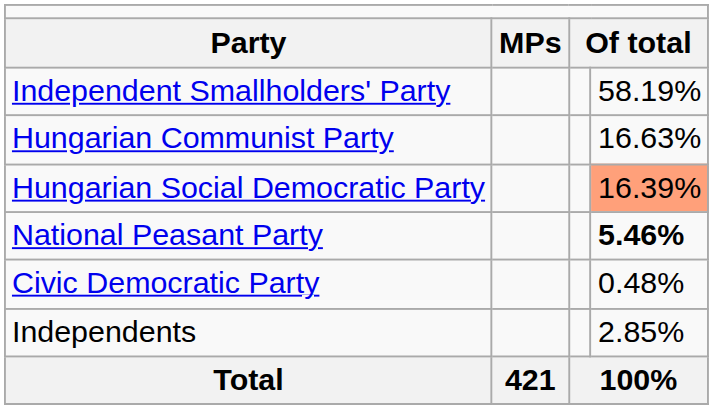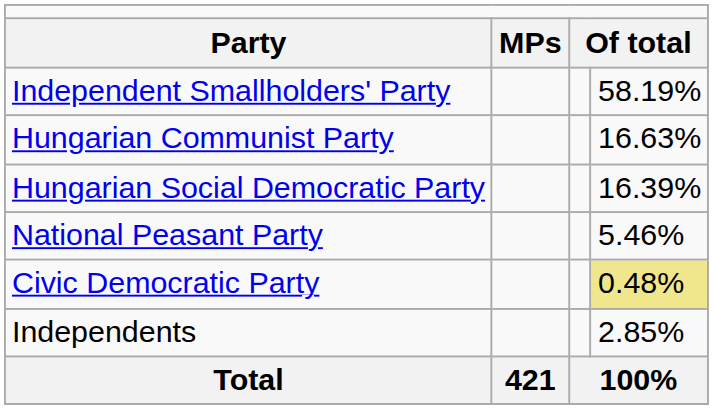Hungarian Social Democratic Party | column 4: lightsalmon background -> no background
National Peasant Party | column 4: bold -> normal
Civic Democratic Party | column 4: no background -> khaki background
